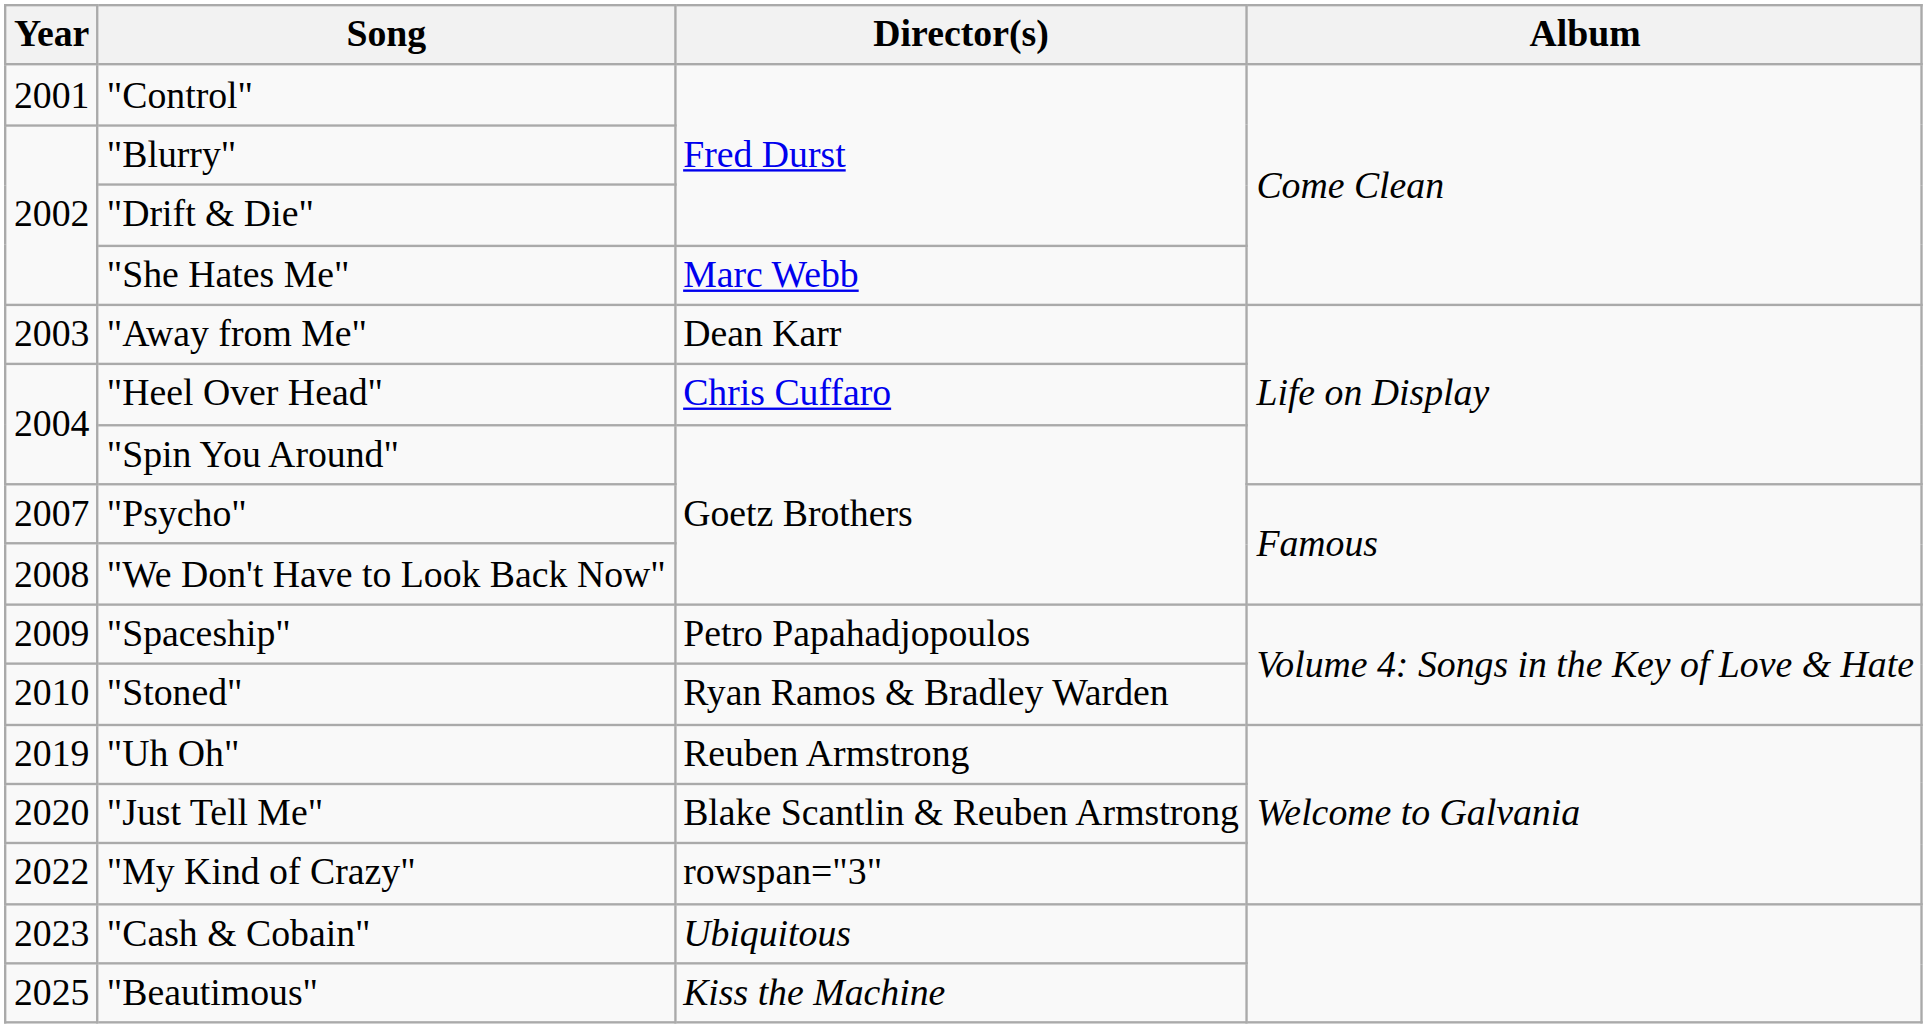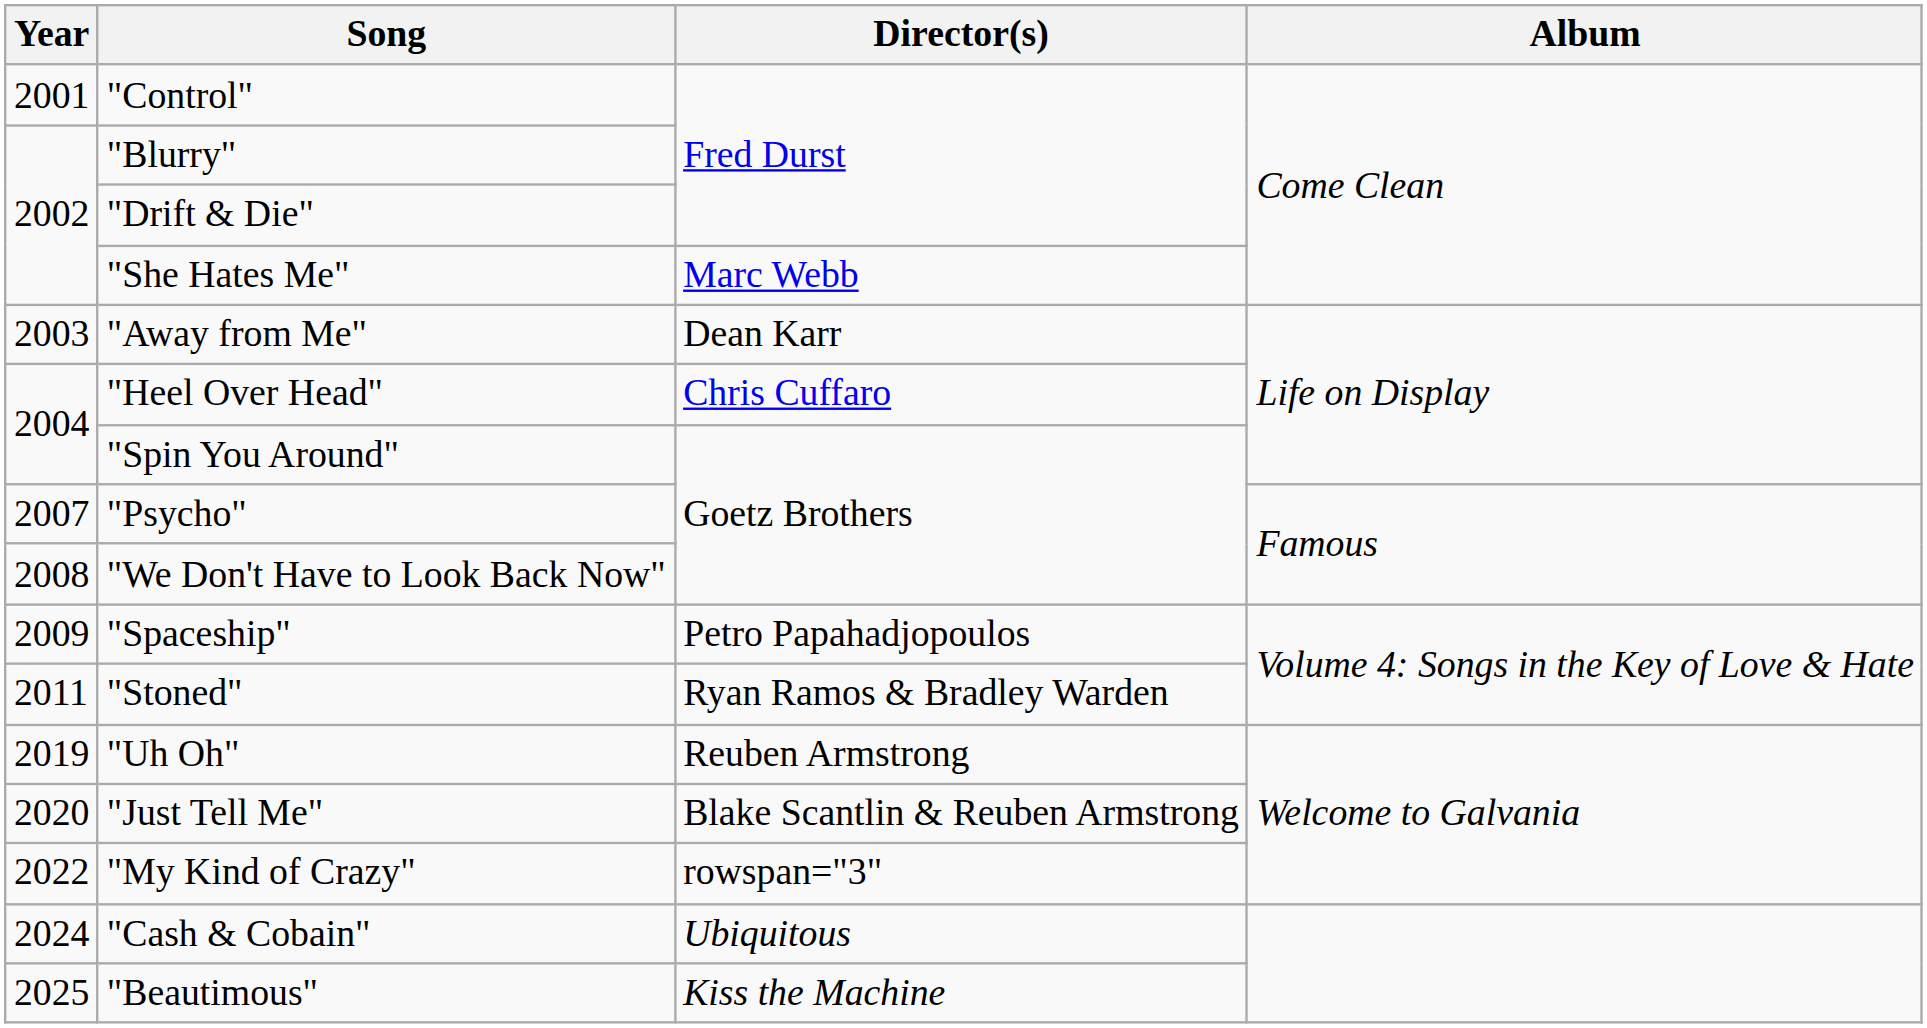"Stoned" | Year: 2010 -> 2011
"Cash & Cobain" | Year: 2023 -> 2024
